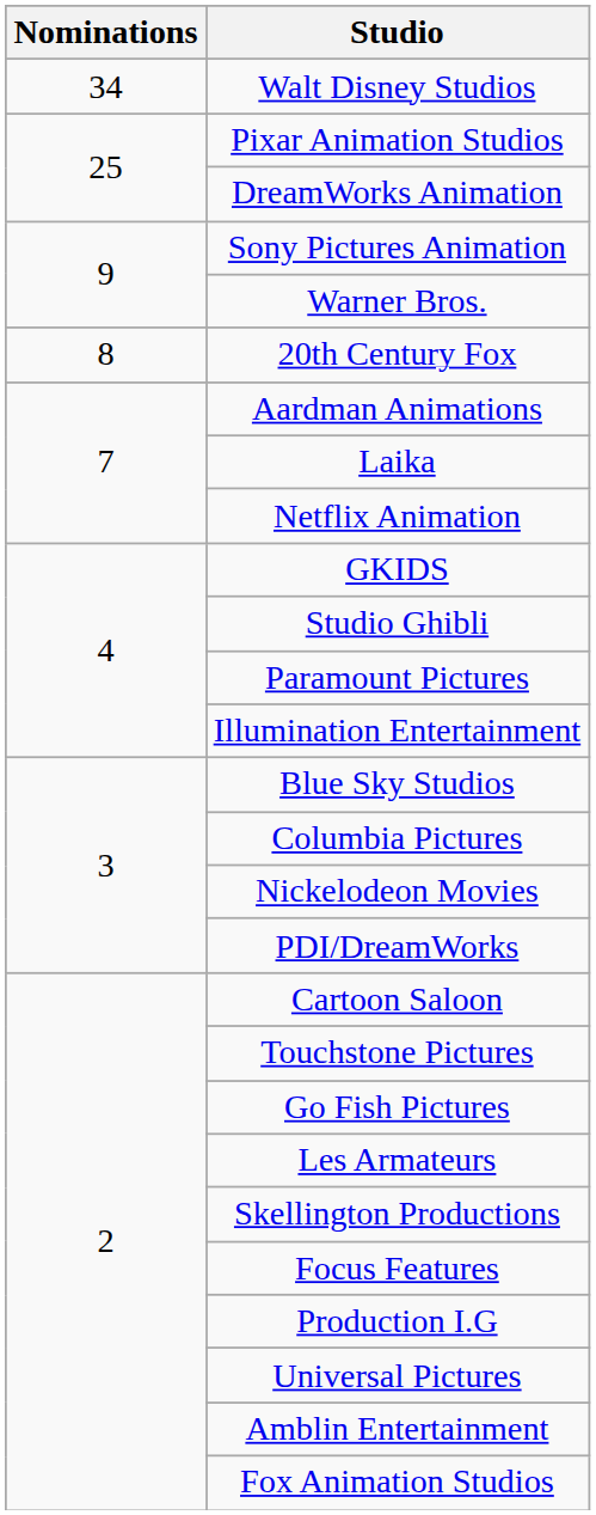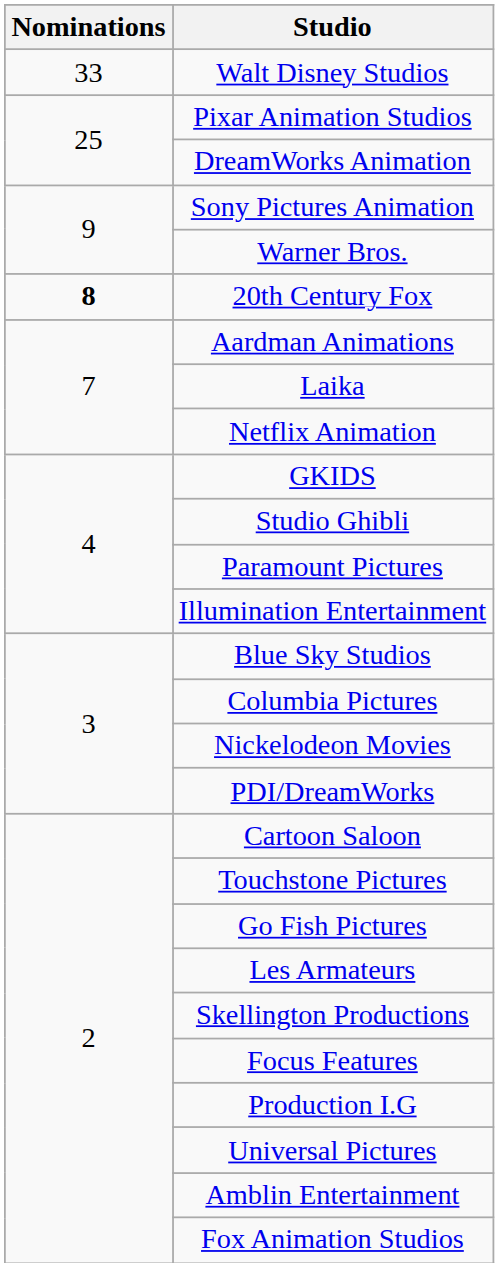Walt Disney Studios | Nominations: 34 -> 33
20th Century Fox | Nominations: normal -> bold
